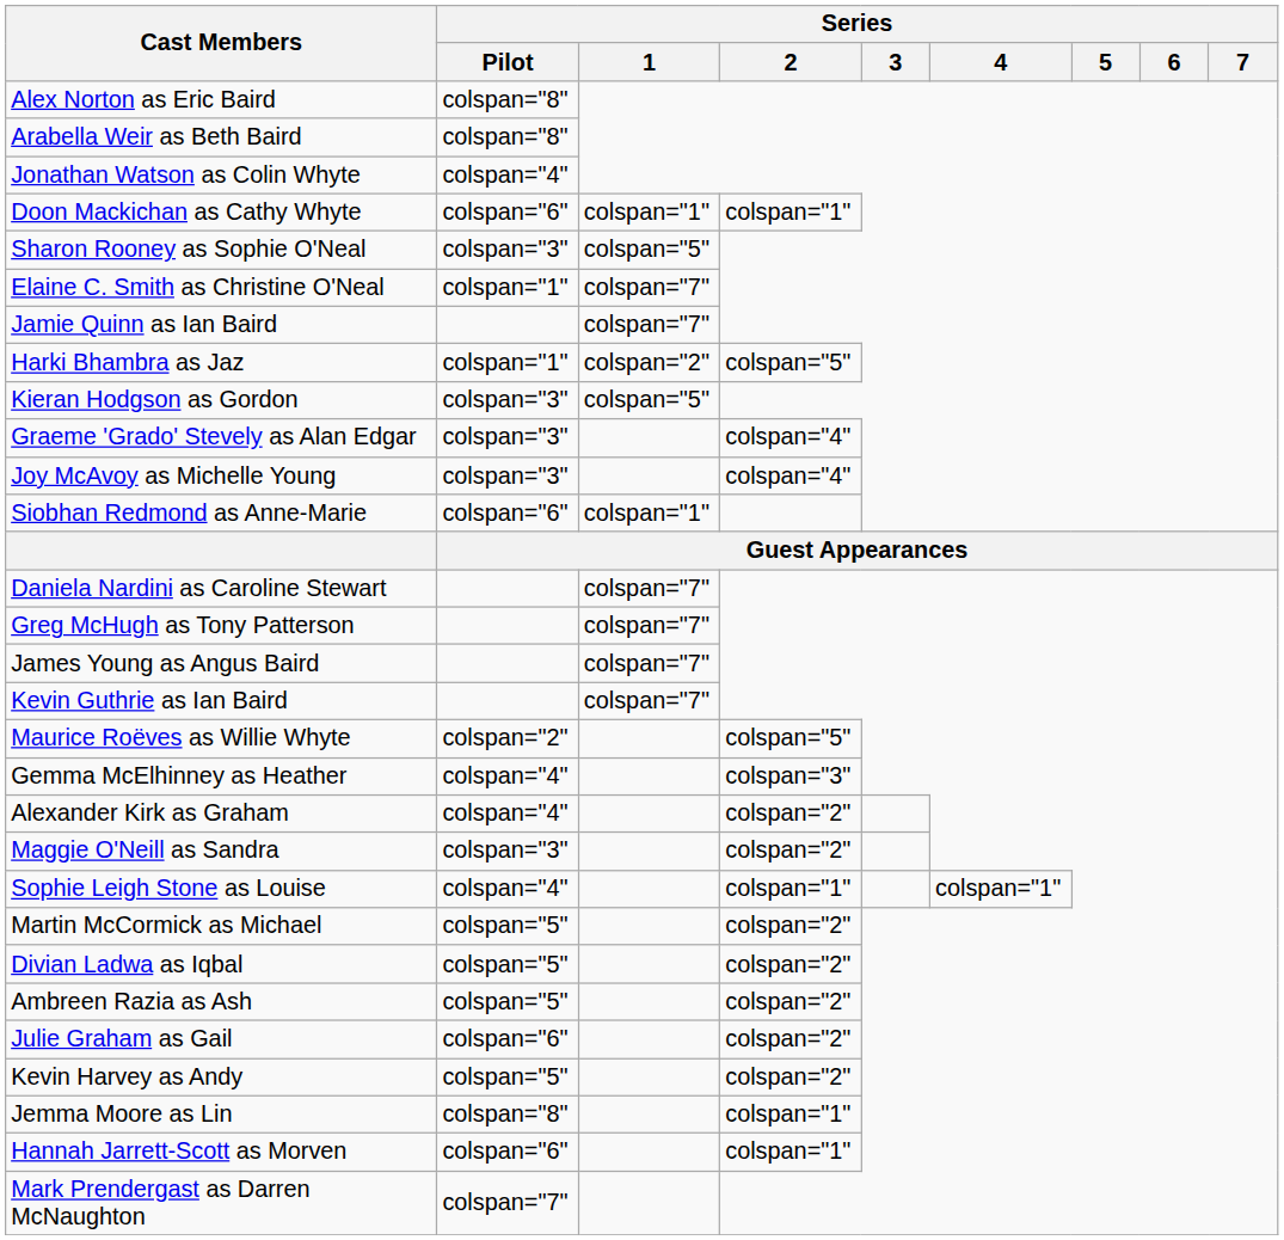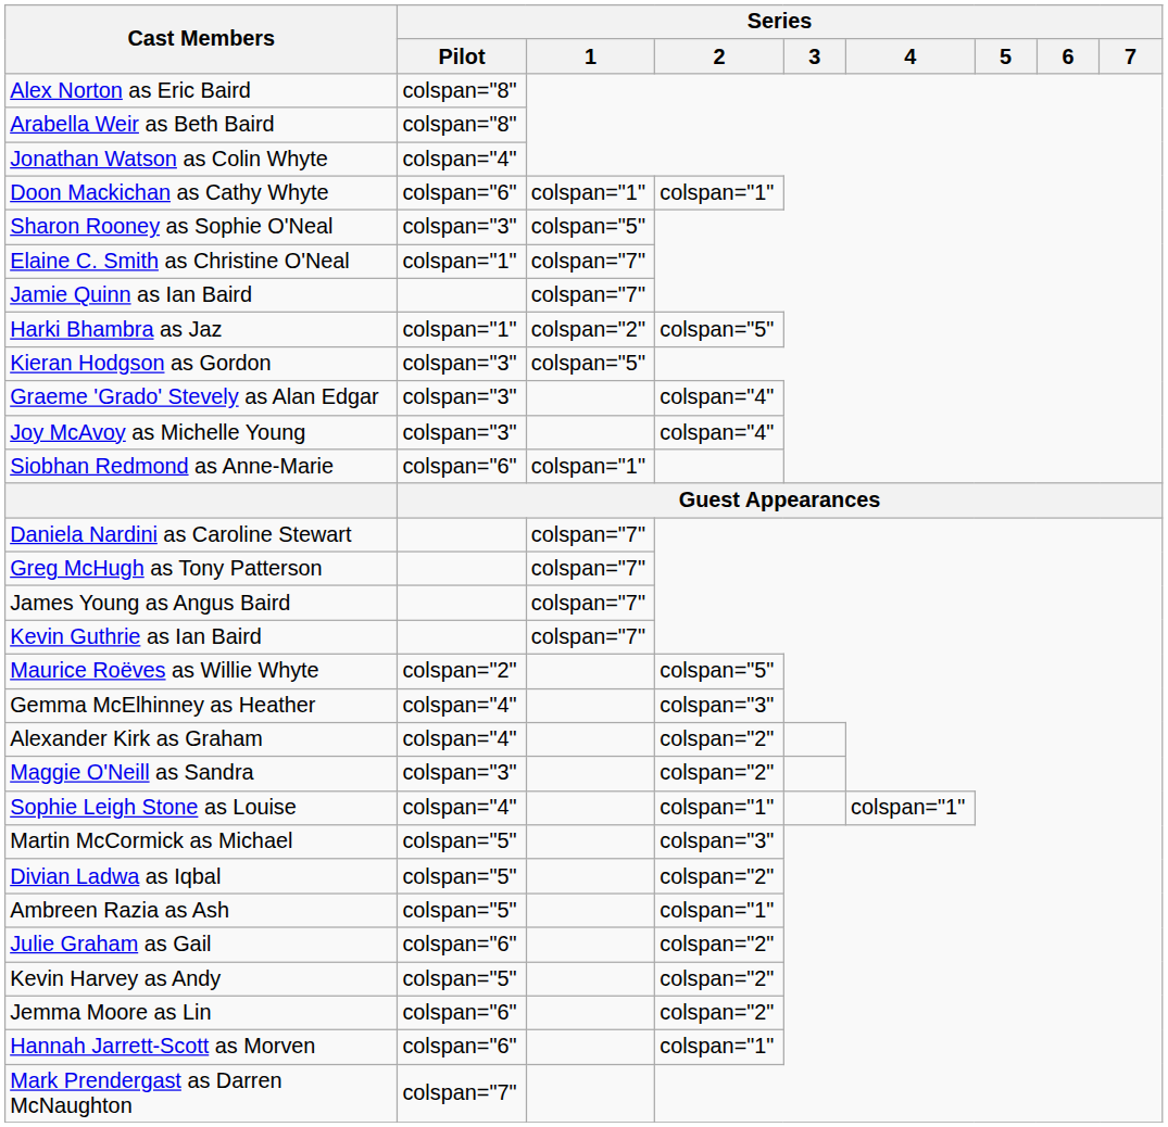Martin McCormick as Michael | Series / 2: colspan="2" -> colspan="3"
Ambreen Razia as Ash | Series / 2: colspan="2" -> colspan="1"
Jemma Moore as Lin | Series / Pilot: colspan="8" -> colspan="6"
Jemma Moore as Lin | Series / 2: colspan="1" -> colspan="2"
